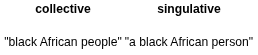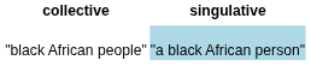"black African people" | singulative: no background -> lightblue background
